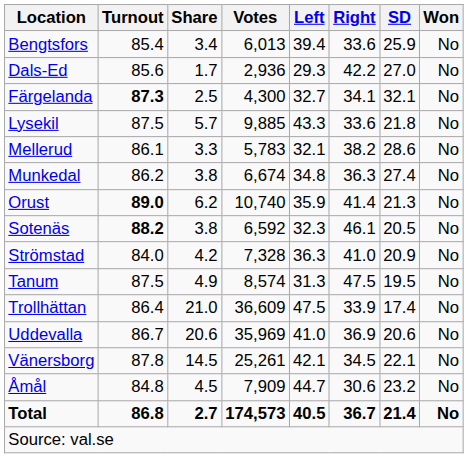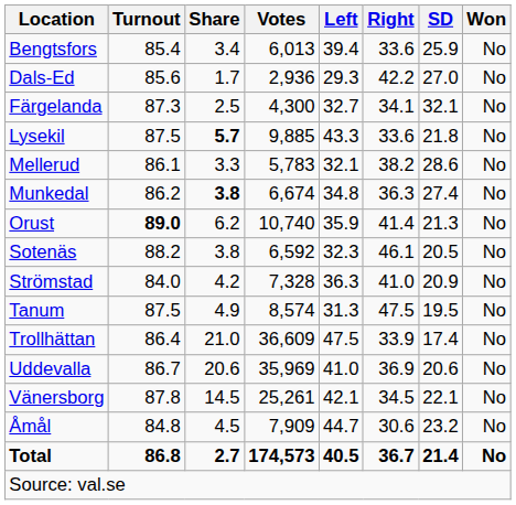Färgelanda | Turnout: bold -> normal
Lysekil | Share: normal -> bold
Munkedal | Share: normal -> bold
Sotenäs | Turnout: bold -> normal
